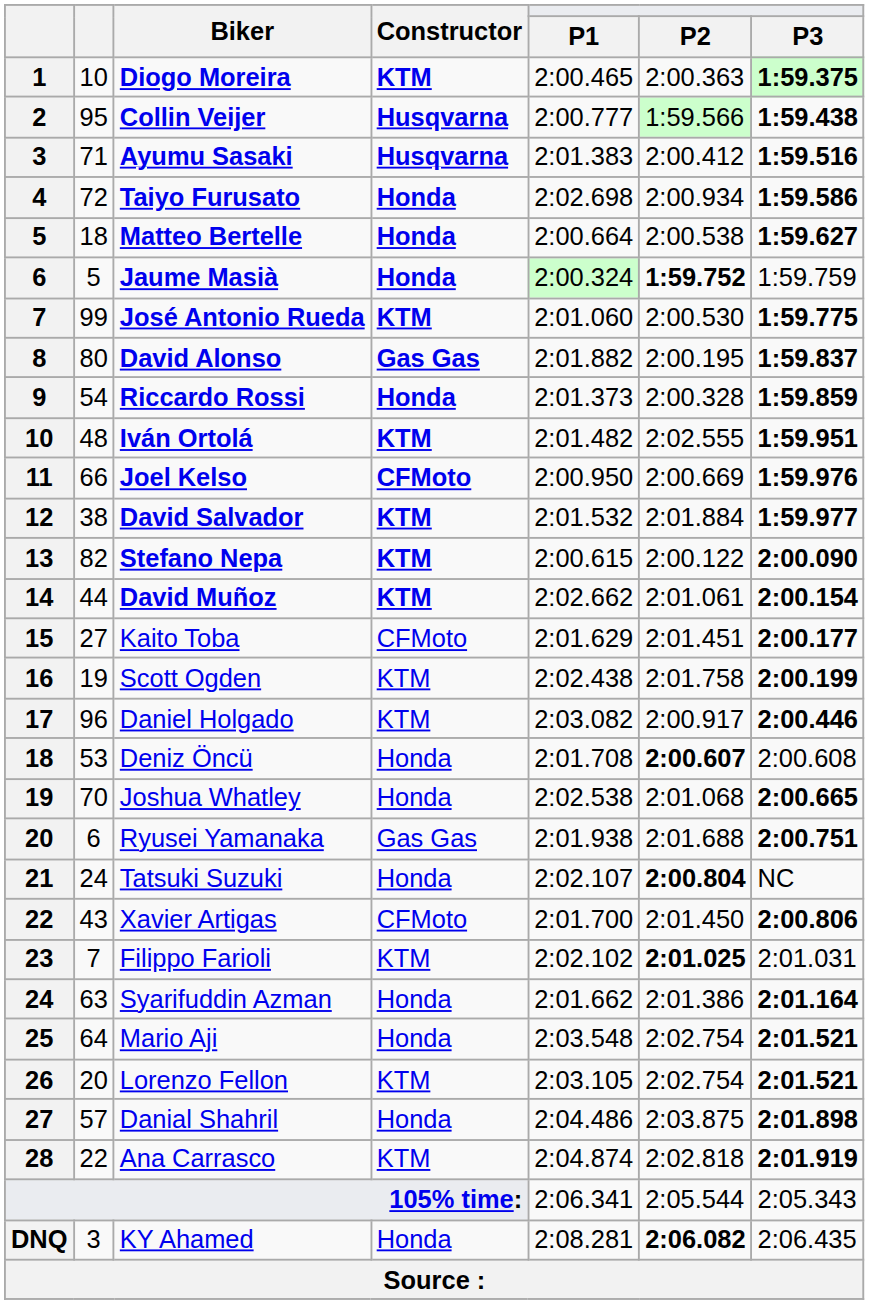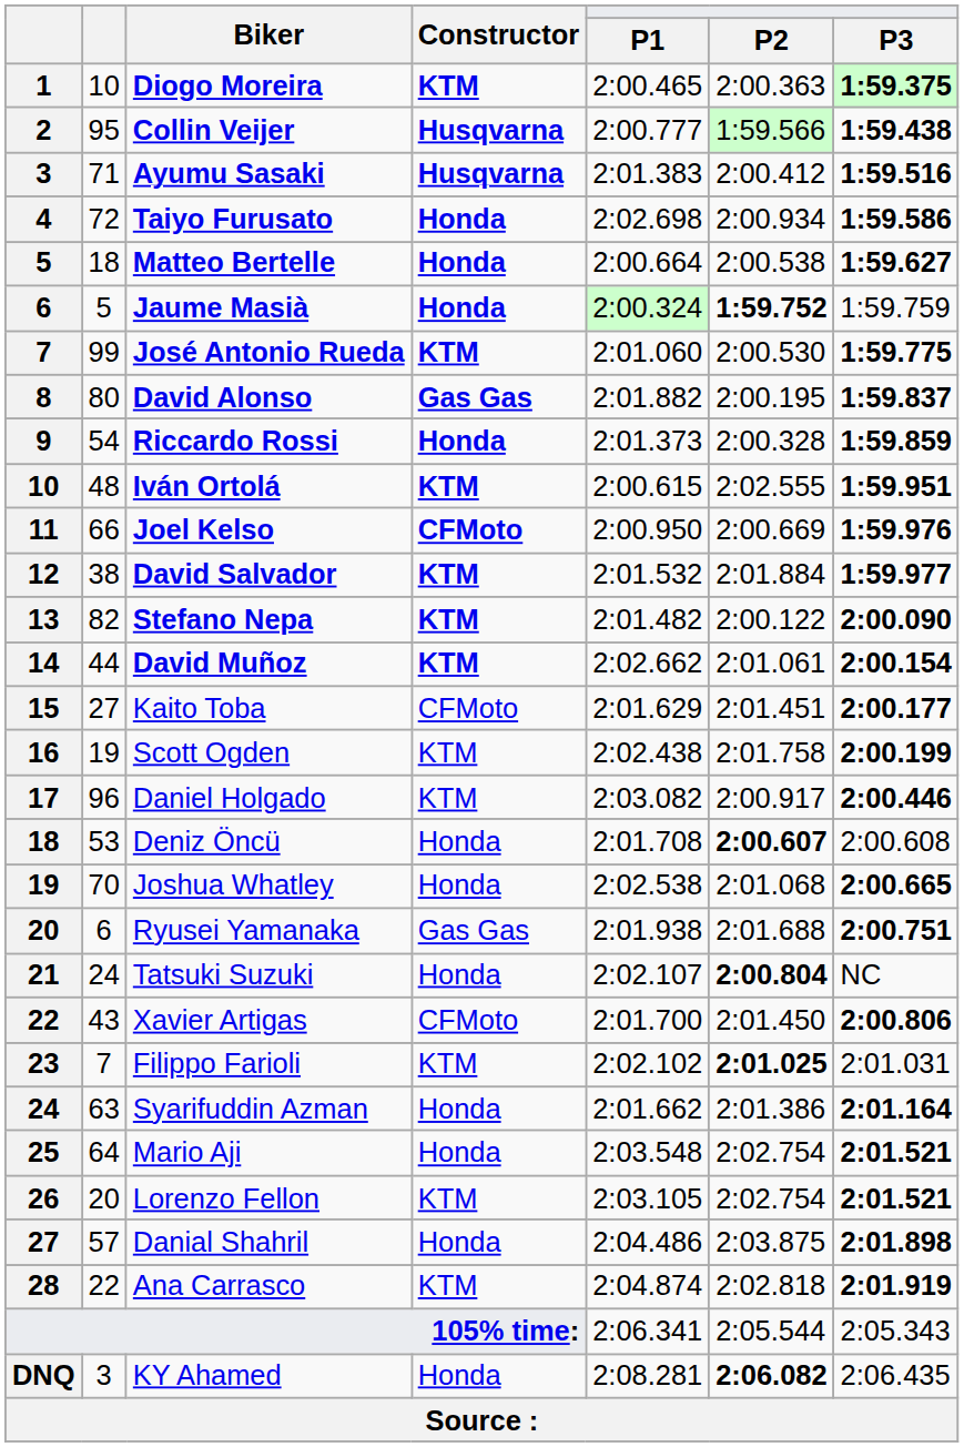Iván Ortolá | P1: 2:01.482 -> 2:00.615
Stefano Nepa | P1: 2:00.615 -> 2:01.482
